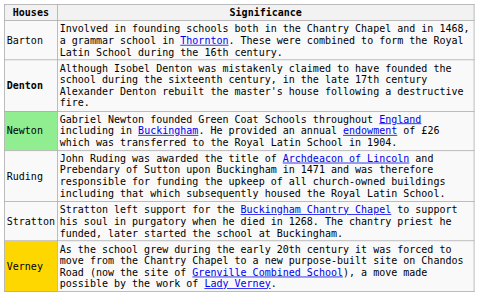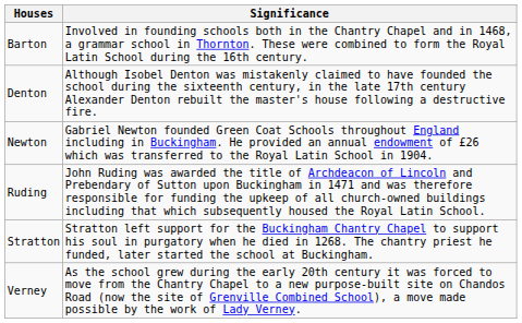Denton | Houses: bold -> normal
Newton | Houses: lightgreen background -> no background
Verney | Houses: gold background -> no background
